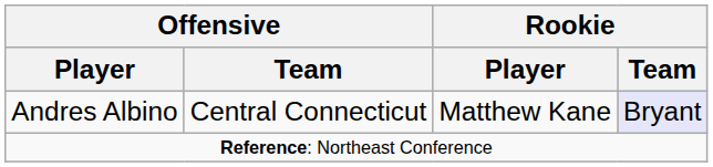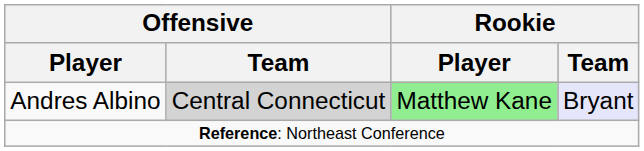Andres Albino | Offensive / Team: no background -> lightgrey background
Andres Albino | Rookie / Player: no background -> lightgreen background
